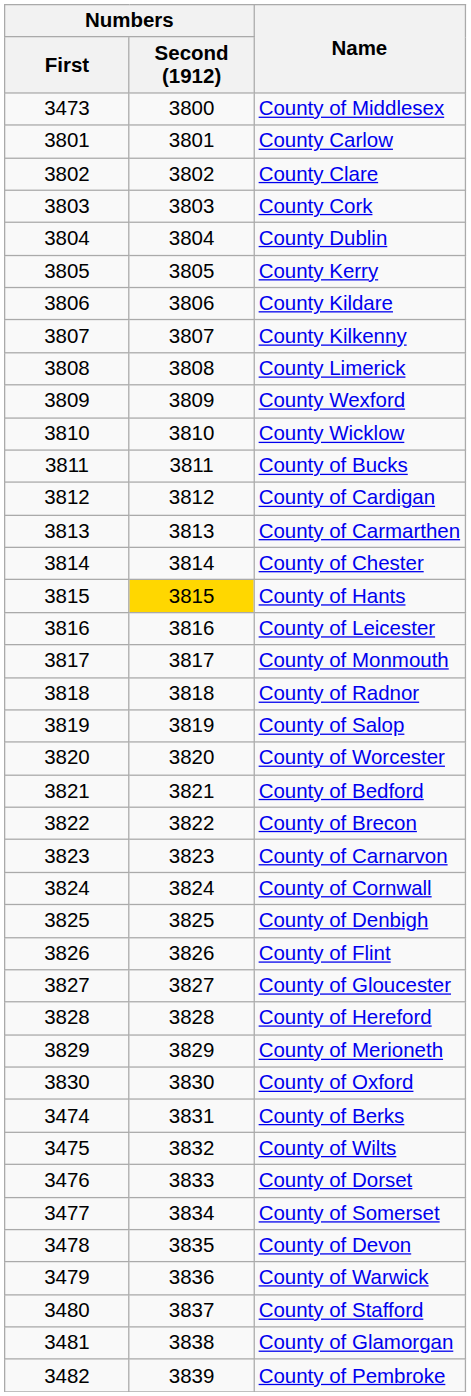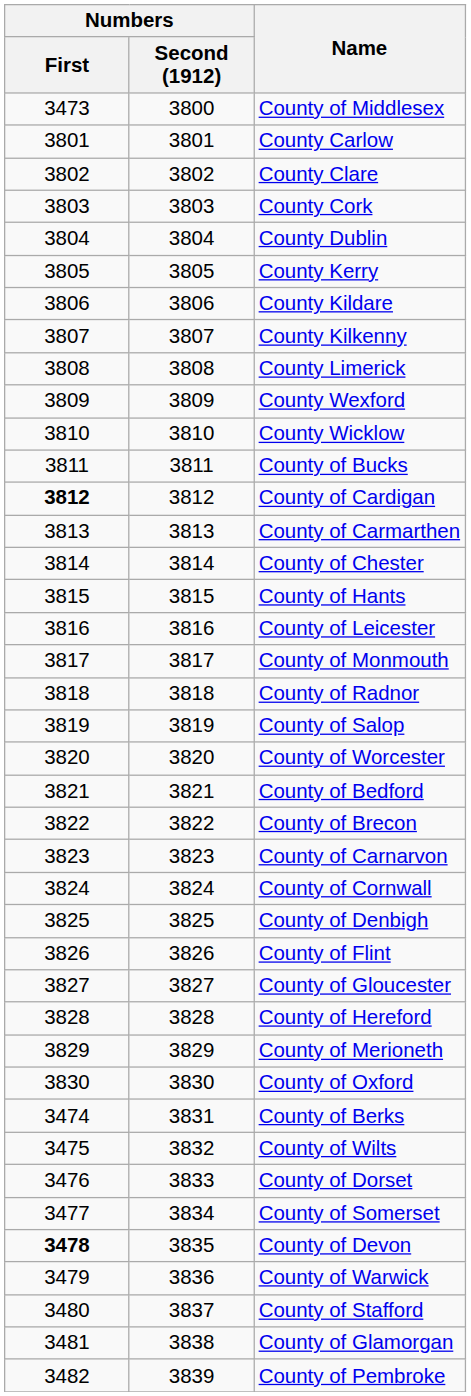County of Cardigan | Numbers / First: normal -> bold
County of Hants | Numbers / Second (1912): gold background -> no background
County of Devon | Numbers / First: normal -> bold
